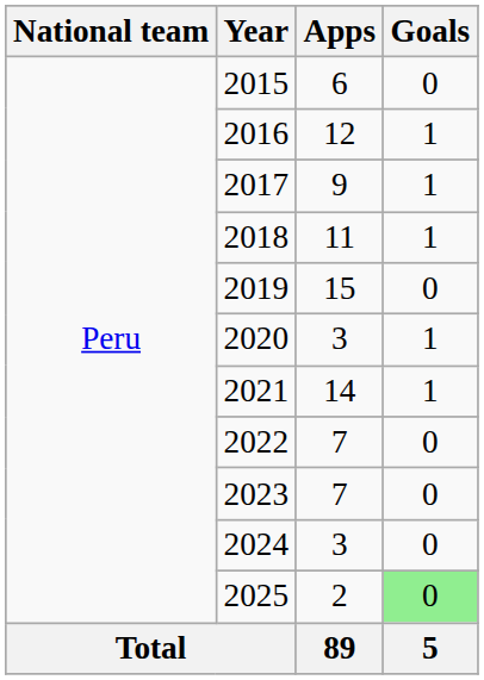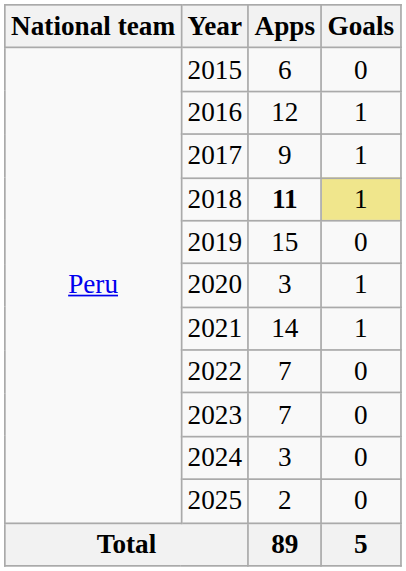2018 | Apps: normal -> bold
2018 | Goals: no background -> khaki background
2025 | Goals: lightgreen background -> no background
